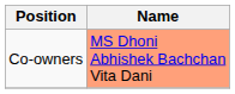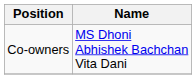Co-owners | Name: lightsalmon background -> no background
